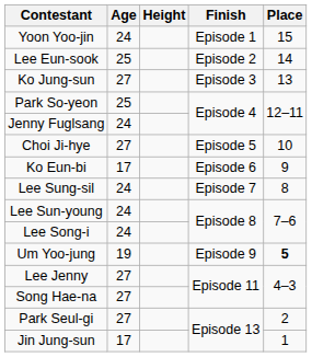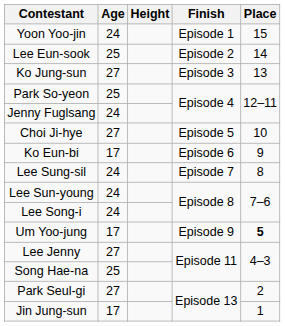Um Yoo-jung | Age: 19 -> 17
Song Hae-na | Age: 27 -> 25
